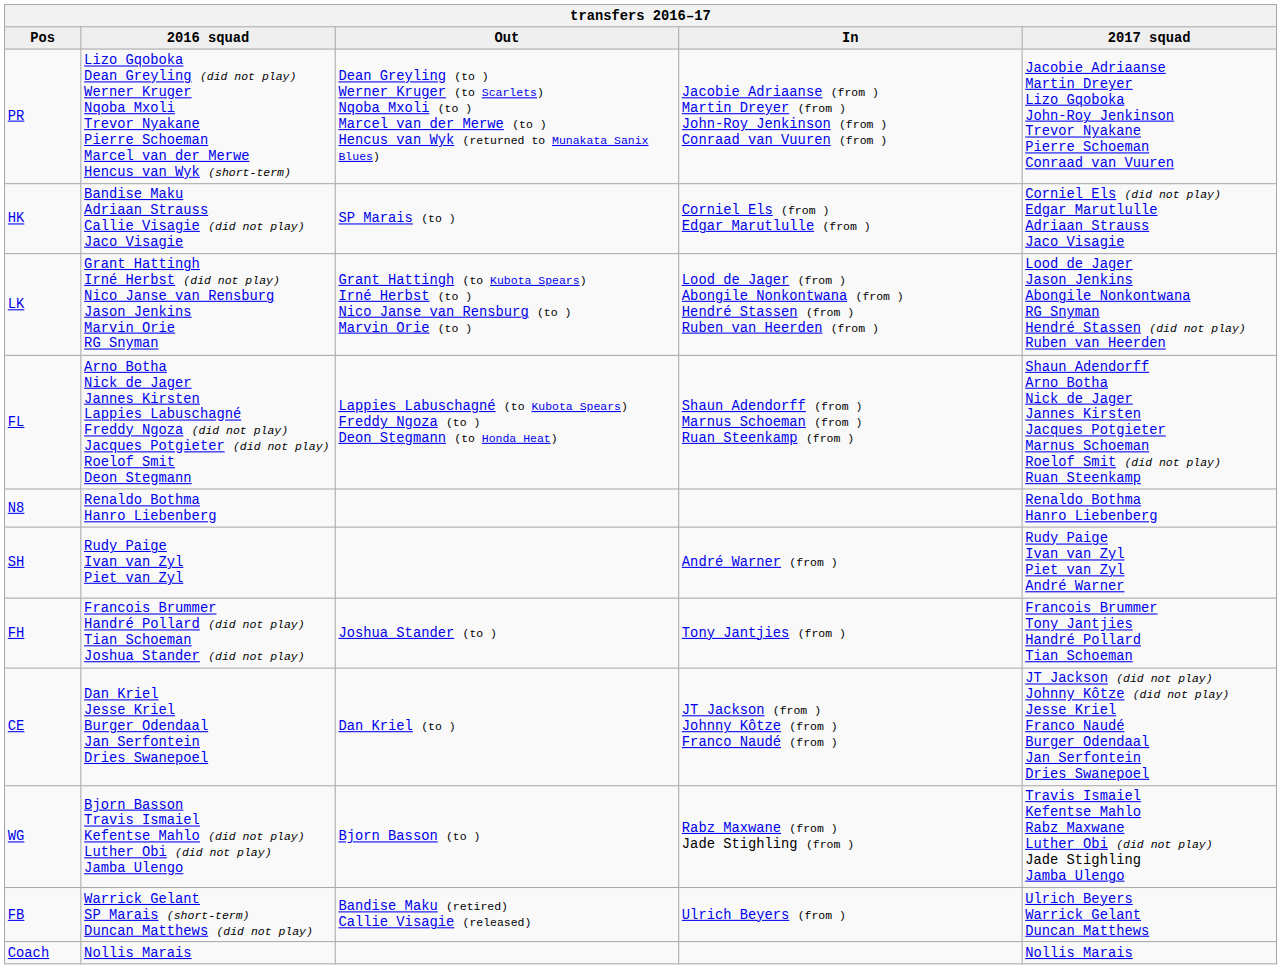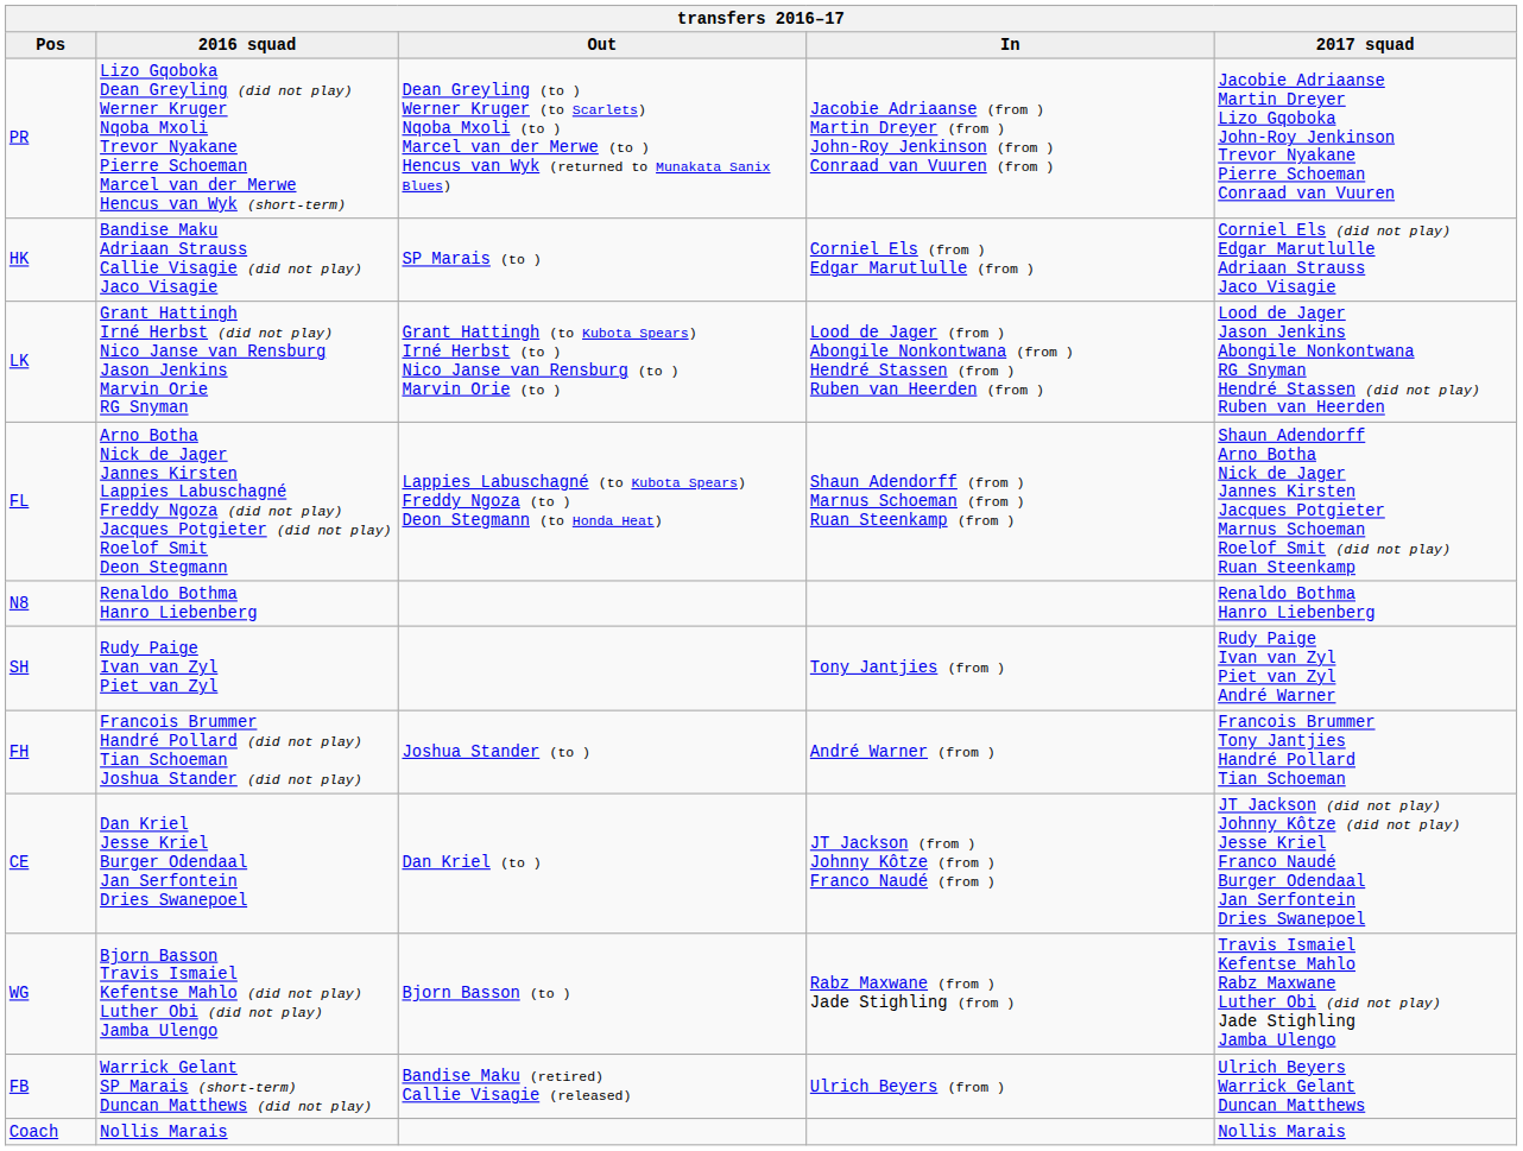SH | In: André Warner (from ) -> Tony Jantjies (from )
FH | In: Tony Jantjies (from ) -> André Warner (from )
